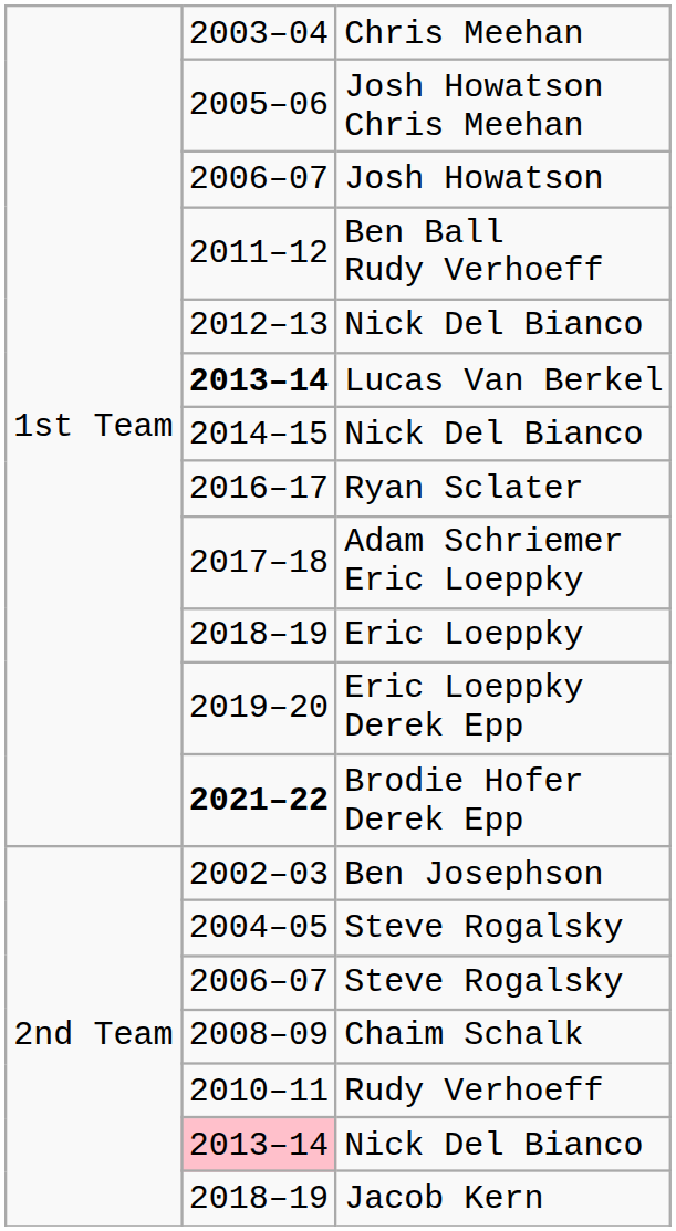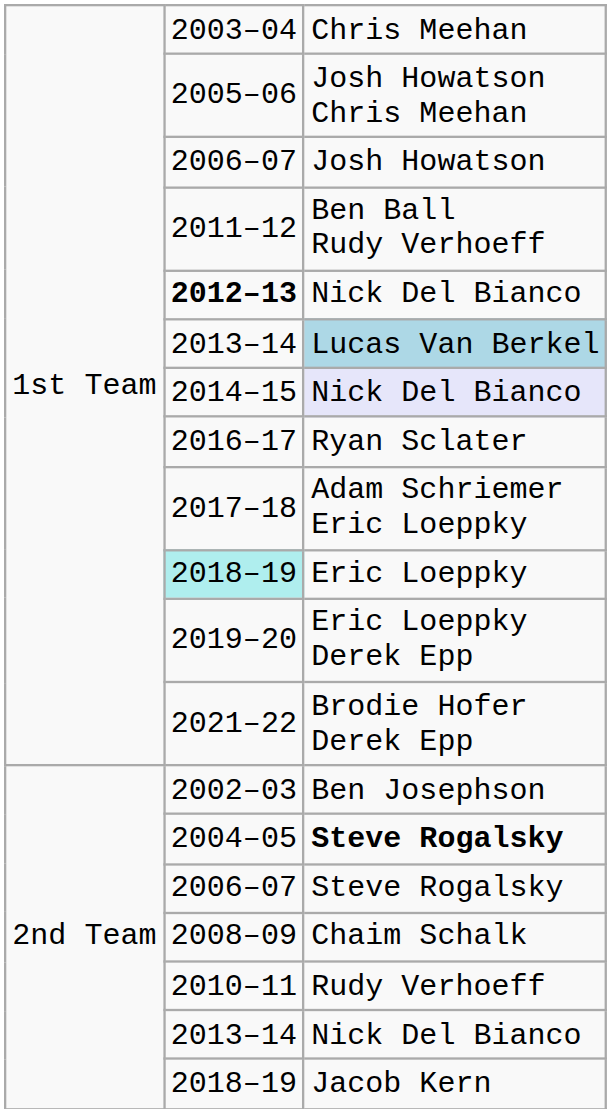2012–13 | column 2: normal -> bold
2013–14 / Lucas Van Berkel | column 2: bold -> normal
2013–14 / Lucas Van Berkel | column 3: no background -> lightblue background
2014–15 | column 3: no background -> lavender background
2018–19 / Eric Loeppky | column 2: no background -> paleturquoise background
2021–22 | column 2: bold -> normal
2004–05 | column 3: normal -> bold
2013–14 / Nick Del Bianco | column 2: pink background -> no background
